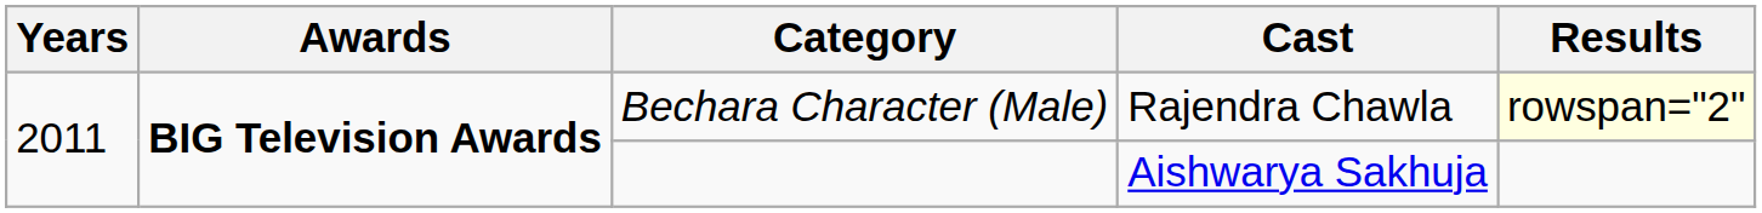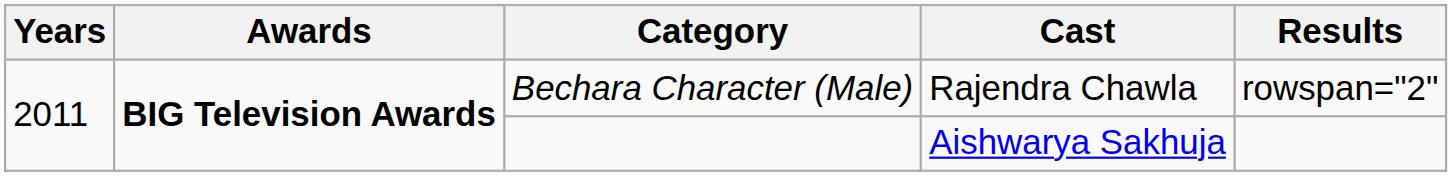Bechara Character (Male) | Results: lightyellow background -> no background
